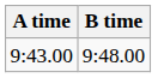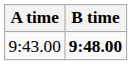9:43.00 | B time: normal -> bold
